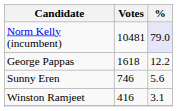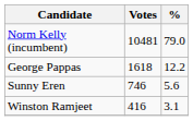Norm Kelly (incumbent) | %: lavender background -> no background
